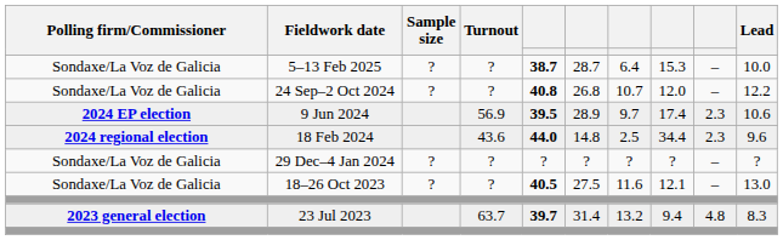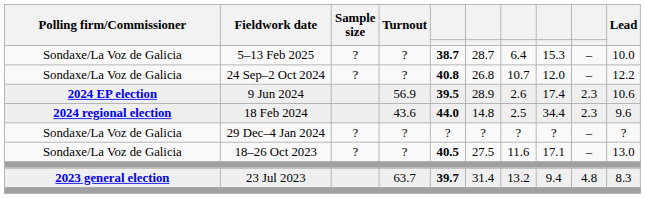9 Jun 2024 | column 7: 9.7 -> 2.6
18–26 Oct 2023 | column 8: 12.1 -> 17.1
